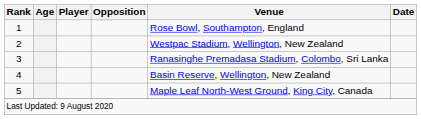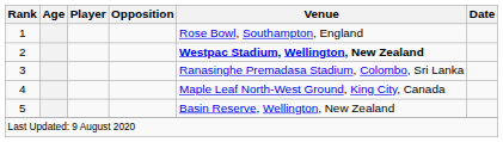2 | Venue: normal -> bold
4 | Venue: Basin Reserve, Wellington, New Zealand -> Maple Leaf North-West Ground, King City, Canada
5 | Venue: Maple Leaf North-West Ground, King City, Canada -> Basin Reserve, Wellington, New Zealand
